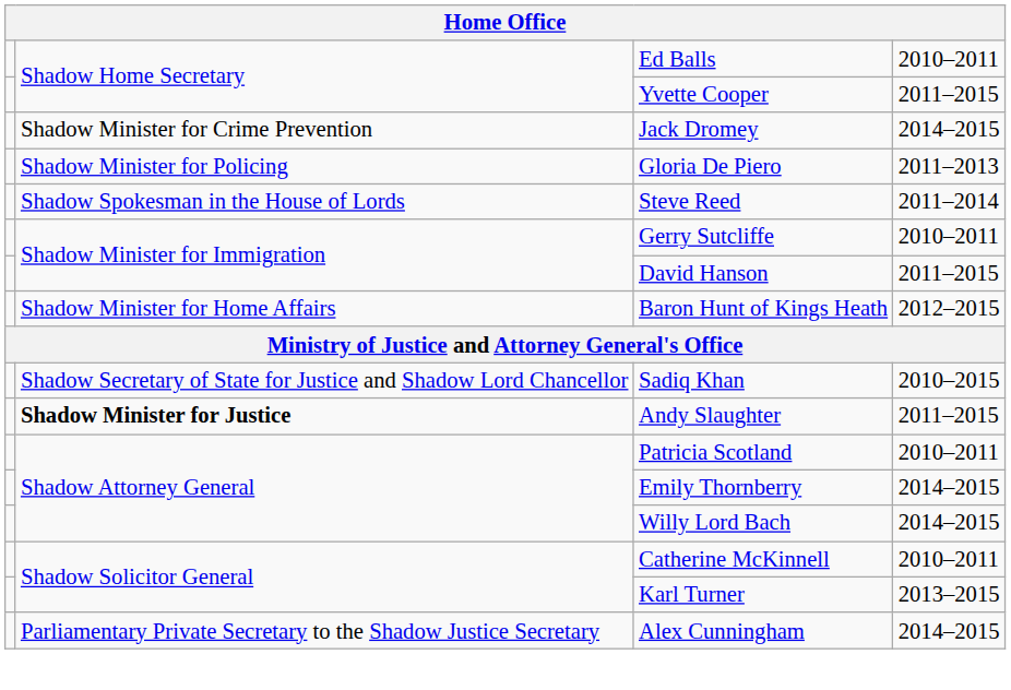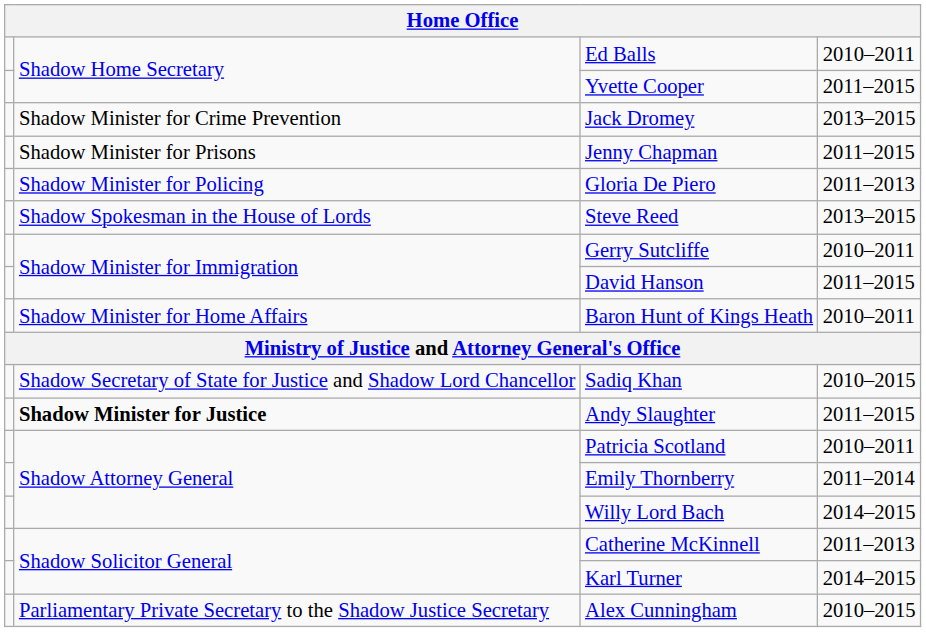Jack Dromey | column 4: 2014–2015 -> 2013–2015
+ row: Shadow Minister for Prisons | Jenny Chapman | 2011–2015
Steve Reed | column 4: 2011–2014 -> 2013–2015
Baron Hunt of Kings Heath | column 4: 2012–2015 -> 2010–2011
Emily Thornberry | column 4: 2014–2015 -> 2011–2014
Catherine McKinnell | column 4: 2010–2011 -> 2011–2013
Karl Turner | column 4: 2013–2015 -> 2014–2015
Alex Cunningham | column 4: 2014–2015 -> 2010–2015
